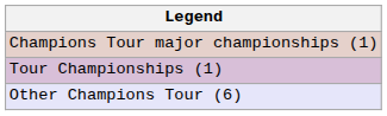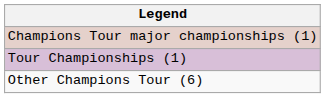row 4 | column 1: lavender background -> no background
